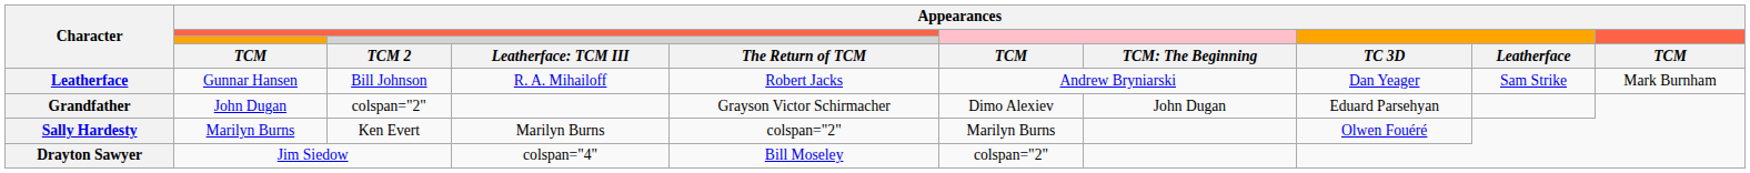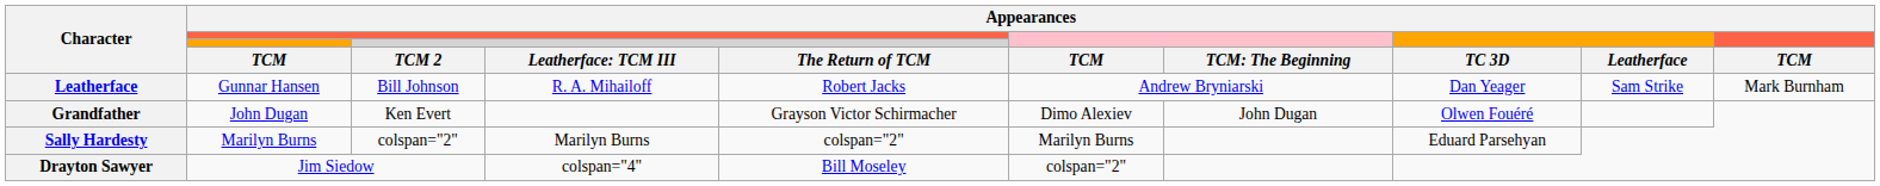Grandfather | column 3: colspan="2" -> Ken Evert
Grandfather | column 8: Eduard Parsehyan -> Olwen Fouéré
Sally Hardesty | column 3: Ken Evert -> colspan="2"
Sally Hardesty | column 8: Olwen Fouéré -> Eduard Parsehyan
